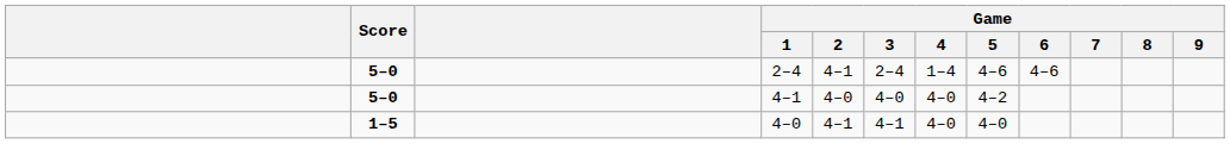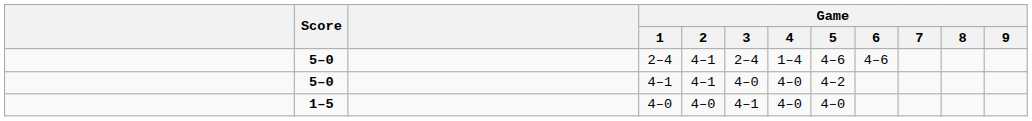row 4 | Game / 2: 4–0 -> 4–1
row 5 | Game / 2: 4–1 -> 4–0
